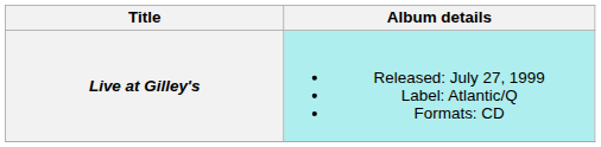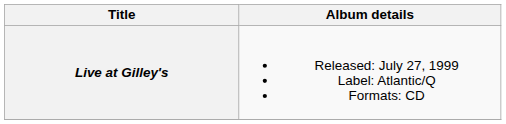Live at Gilley's | Album details: paleturquoise background -> no background
